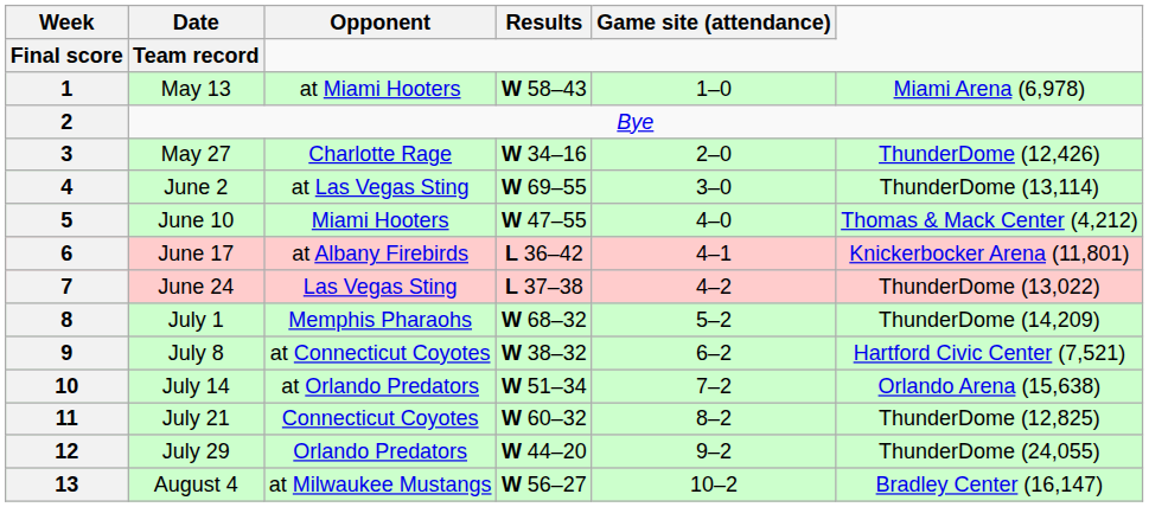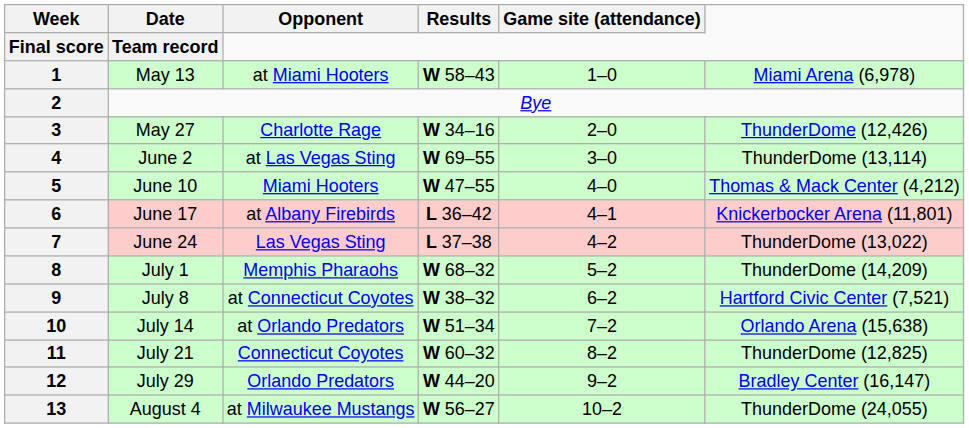12 | column 6: ThunderDome (24,055) -> Bradley Center (16,147)
13 | column 6: Bradley Center (16,147) -> ThunderDome (24,055)
